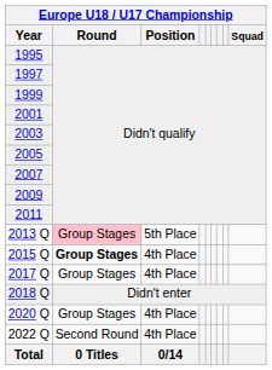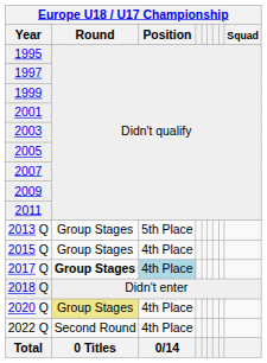2013 Q | Round: pink background -> no background
2015 Q | Round: bold -> normal
2017 Q | Round: normal -> bold
2017 Q | Position: no background -> lightblue background
2020 Q | Round: no background -> khaki background
